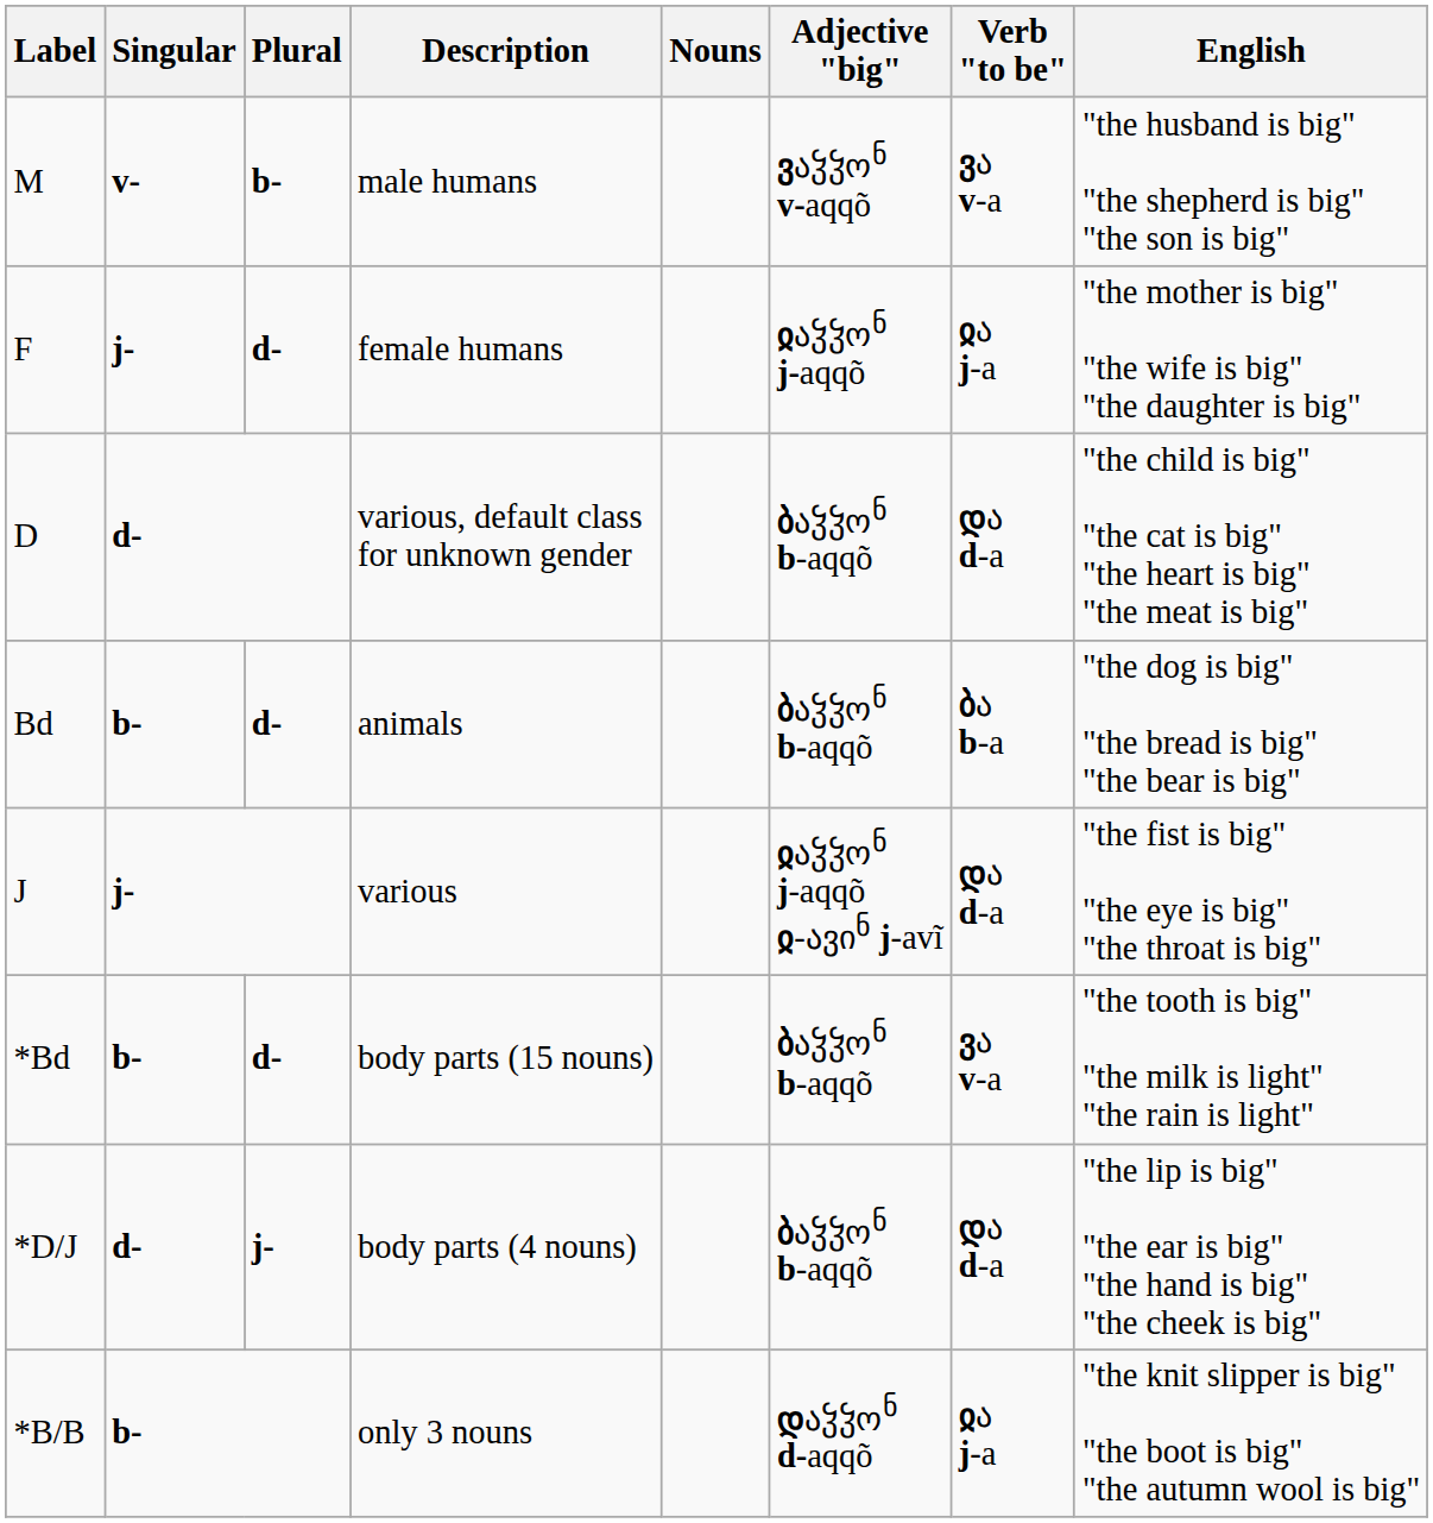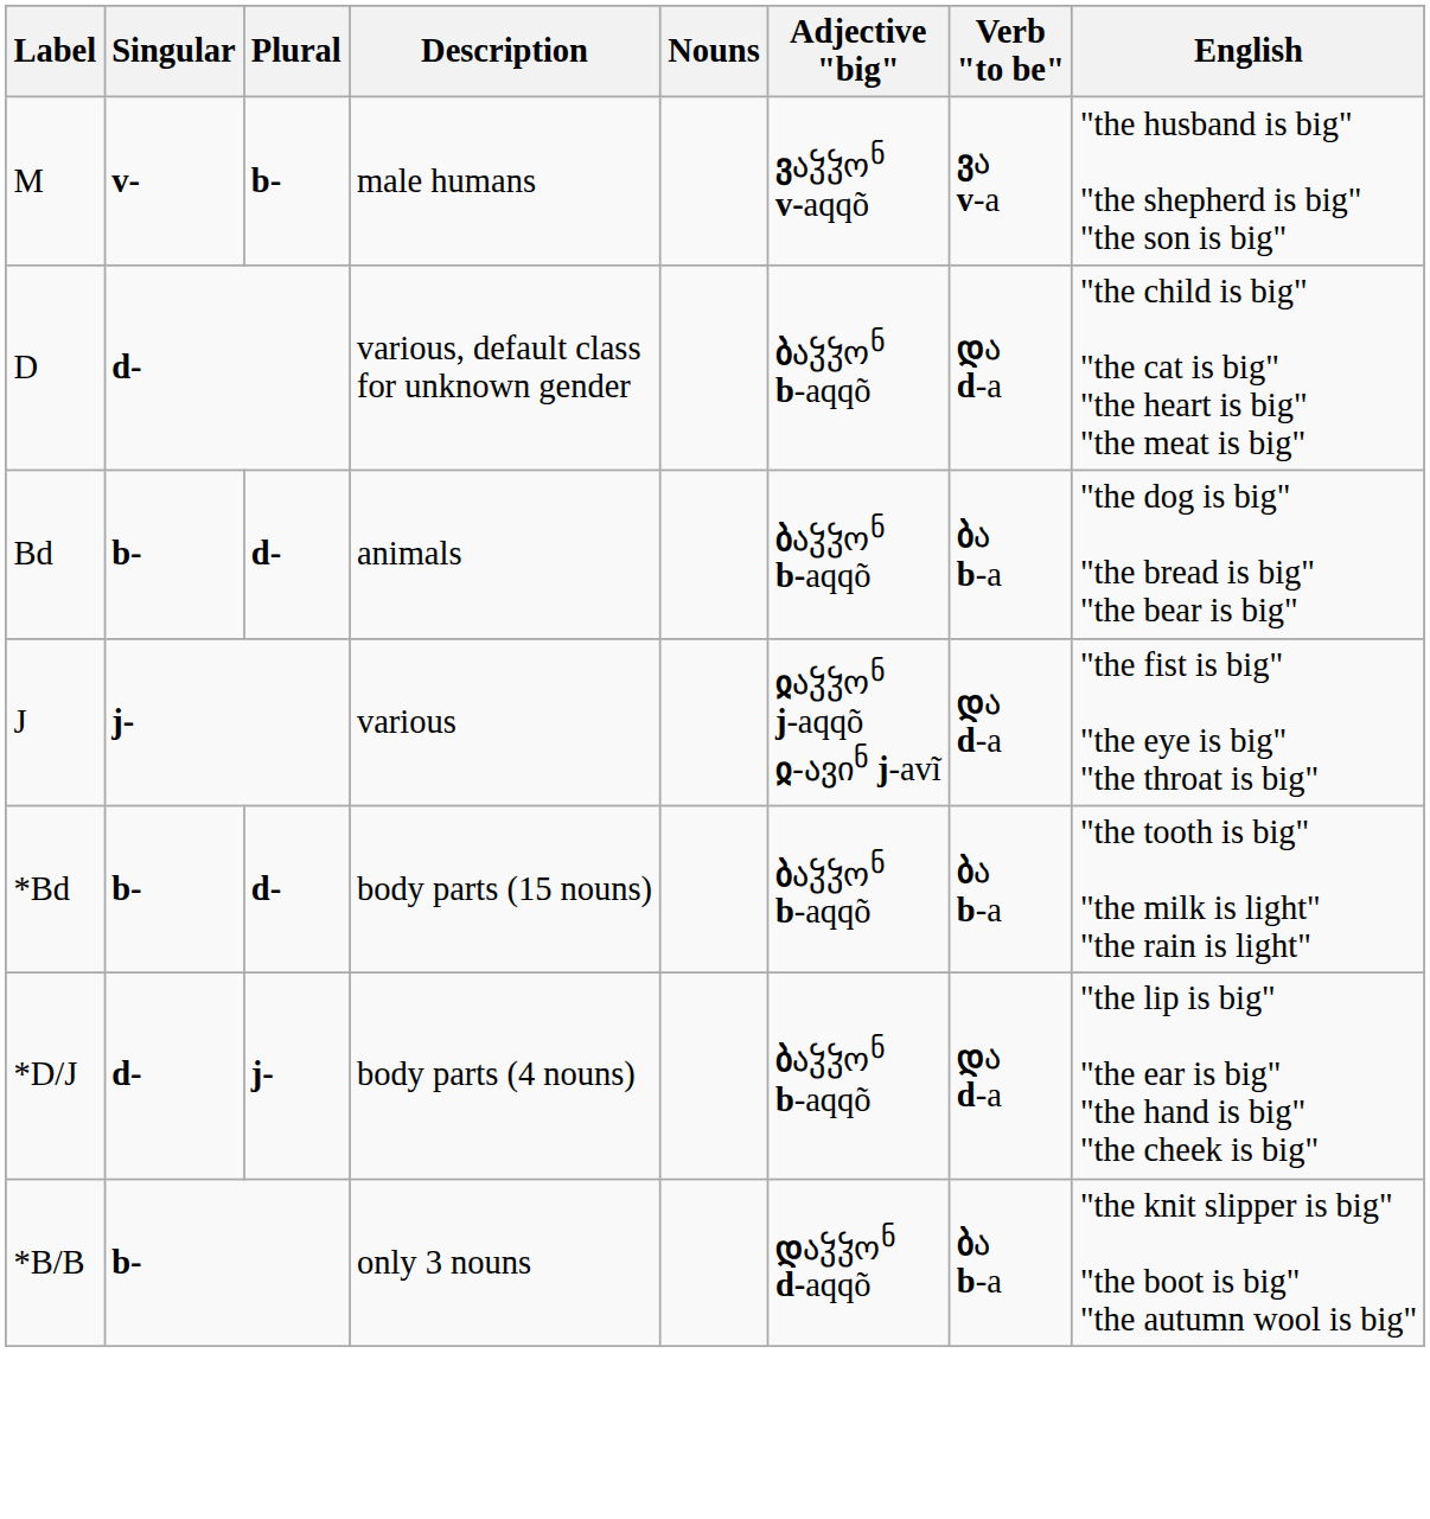- row: F | j- | d- | female humans | ჲაჴჴონ j-aqqõ | ჲა j-a | "the mother is big" "the wife is big" "the daughter is big"
*Bd | Verb "to be": ვა v-a -> ბა b-a
*B/B | Verb "to be": ჲა j-a -> ბა b-a
